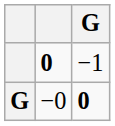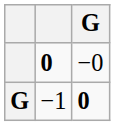row 2 | G: −1 -> −0
row 3 | column 2: −0 -> −1
